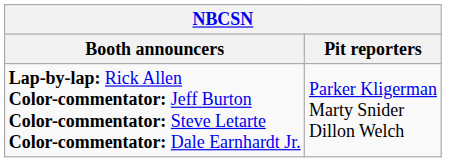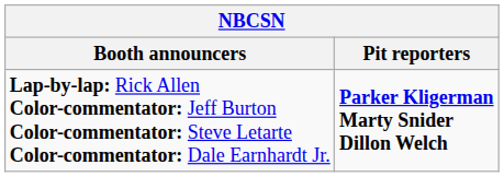row 3 | Pit reporters: normal -> bold
